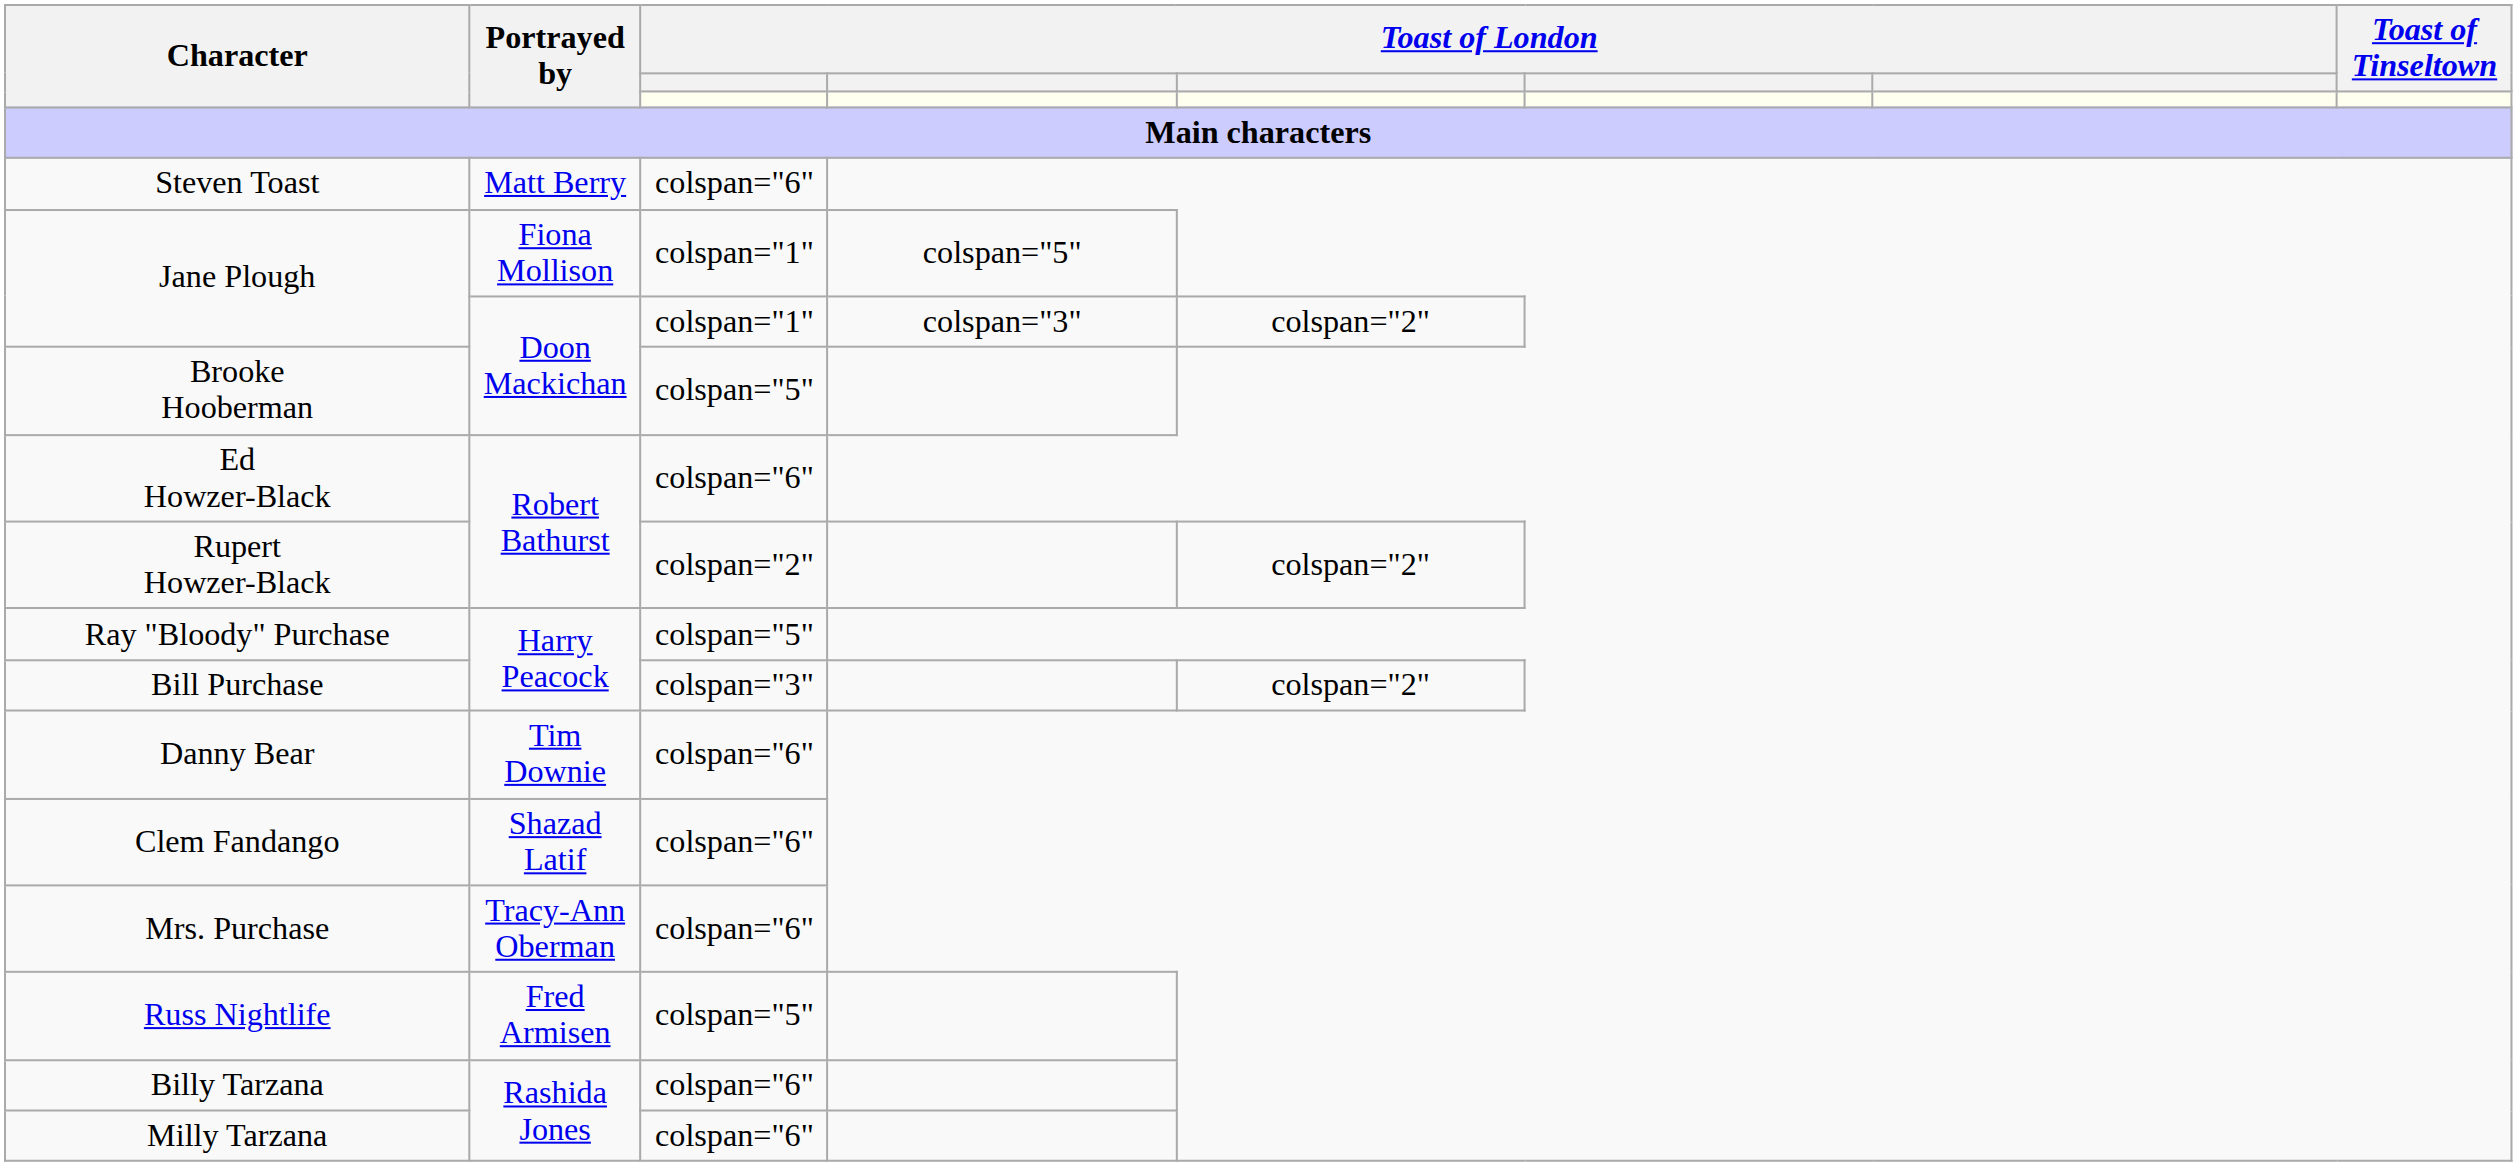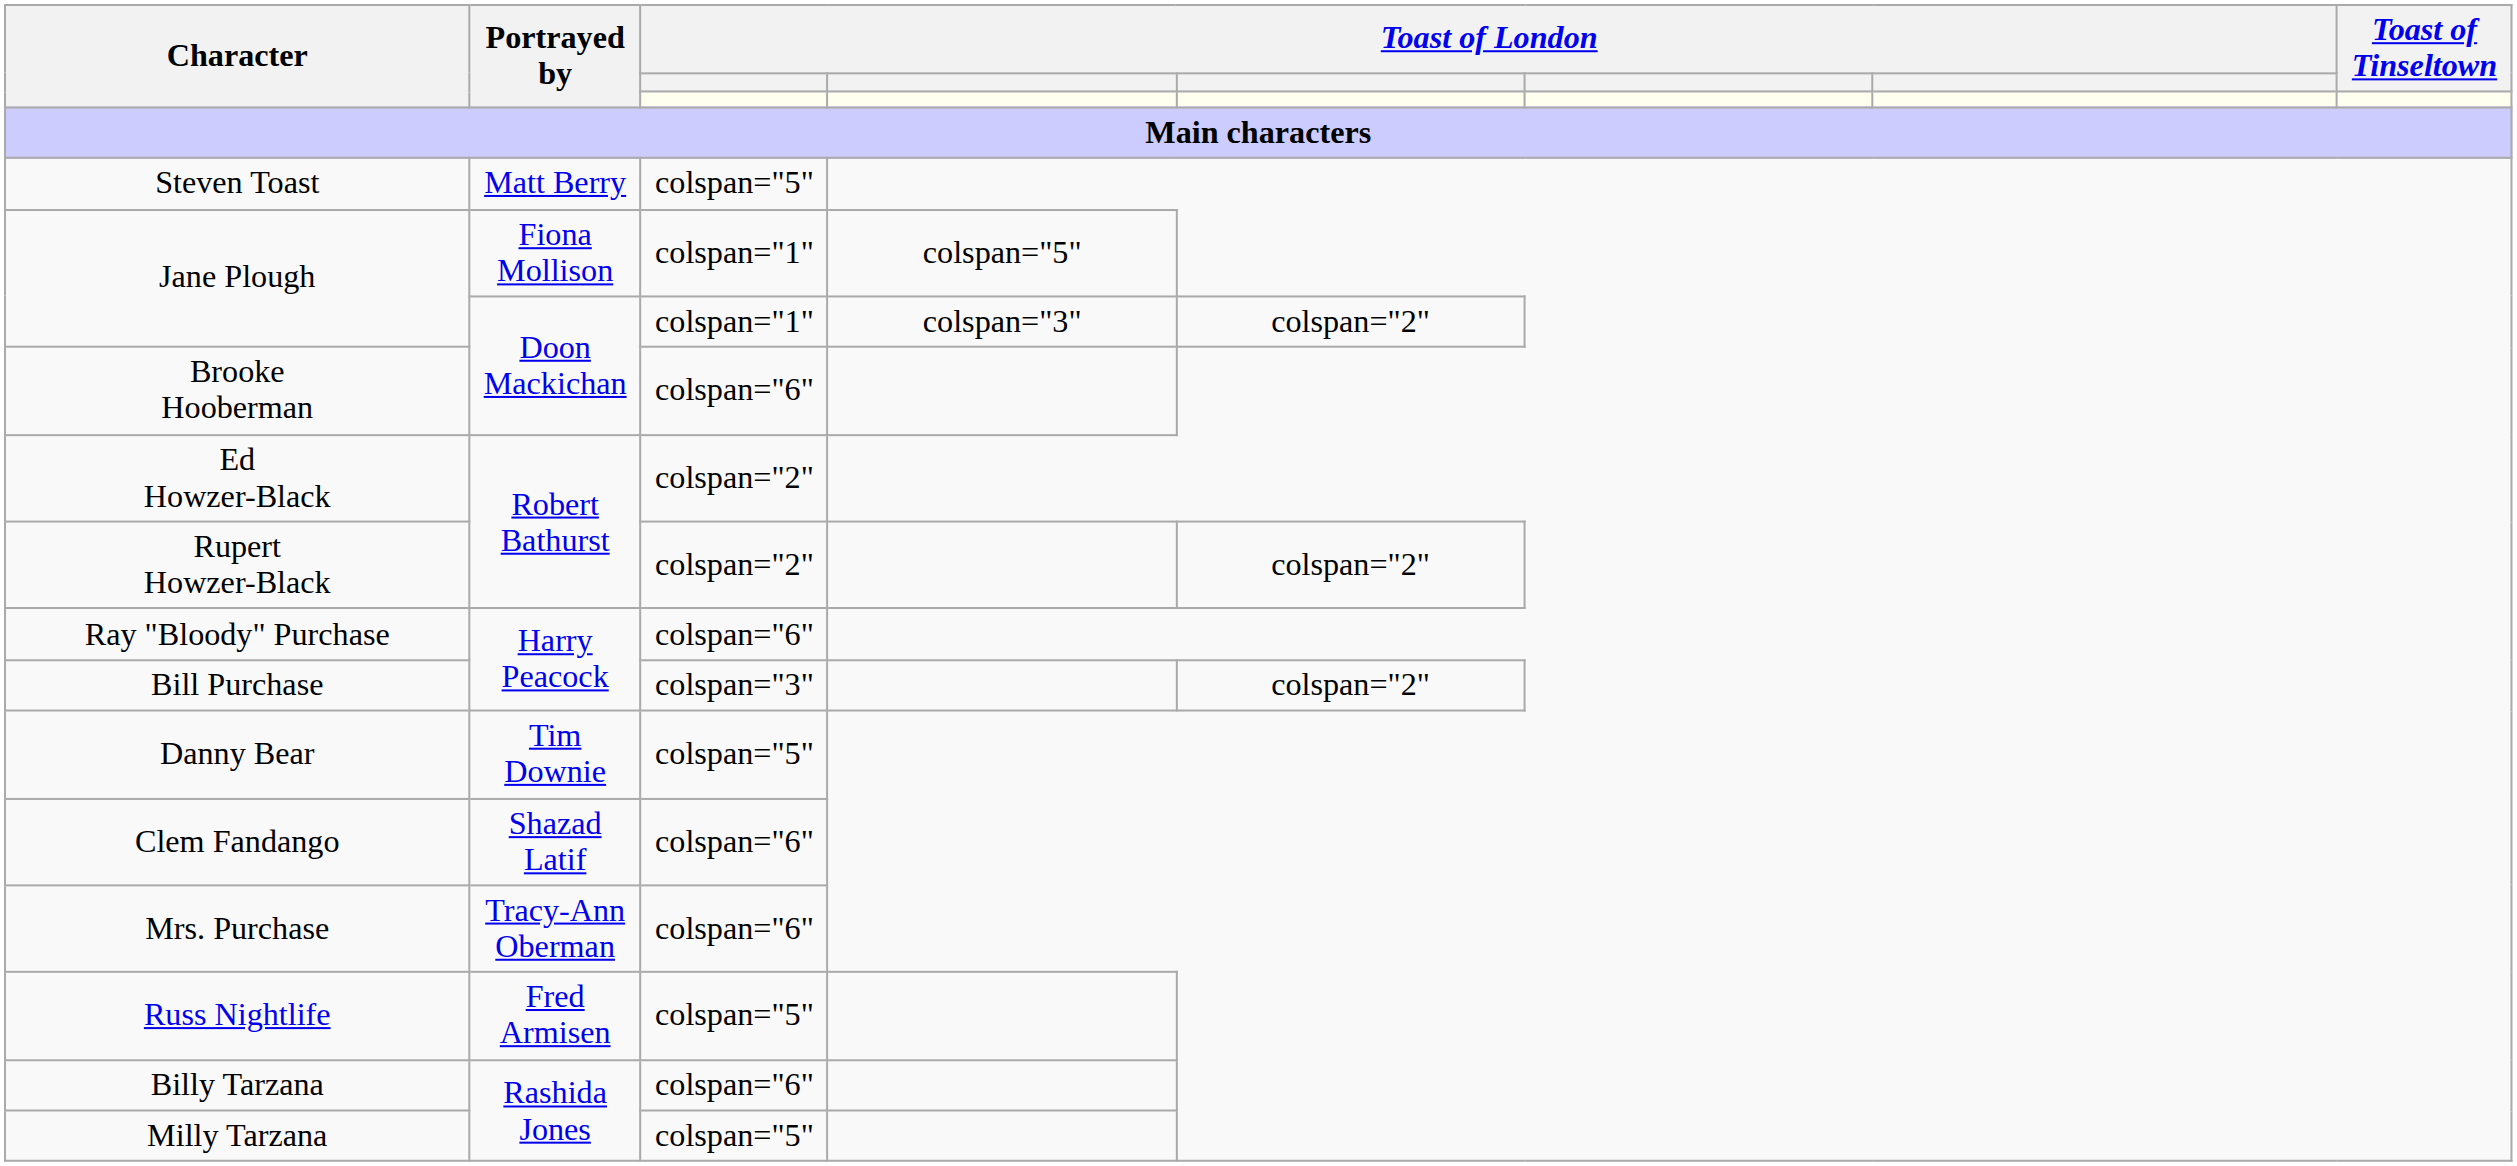Steven Toast | column 3: colspan="6" -> colspan="5"
Brooke Hooberman | column 3: colspan="5" -> colspan="6"
Ed Howzer-Black | column 3: colspan="6" -> colspan="2"
Ray "Bloody" Purchase | column 3: colspan="5" -> colspan="6"
Danny Bear | column 3: colspan="6" -> colspan="5"
Milly Tarzana | column 3: colspan="6" -> colspan="5"
